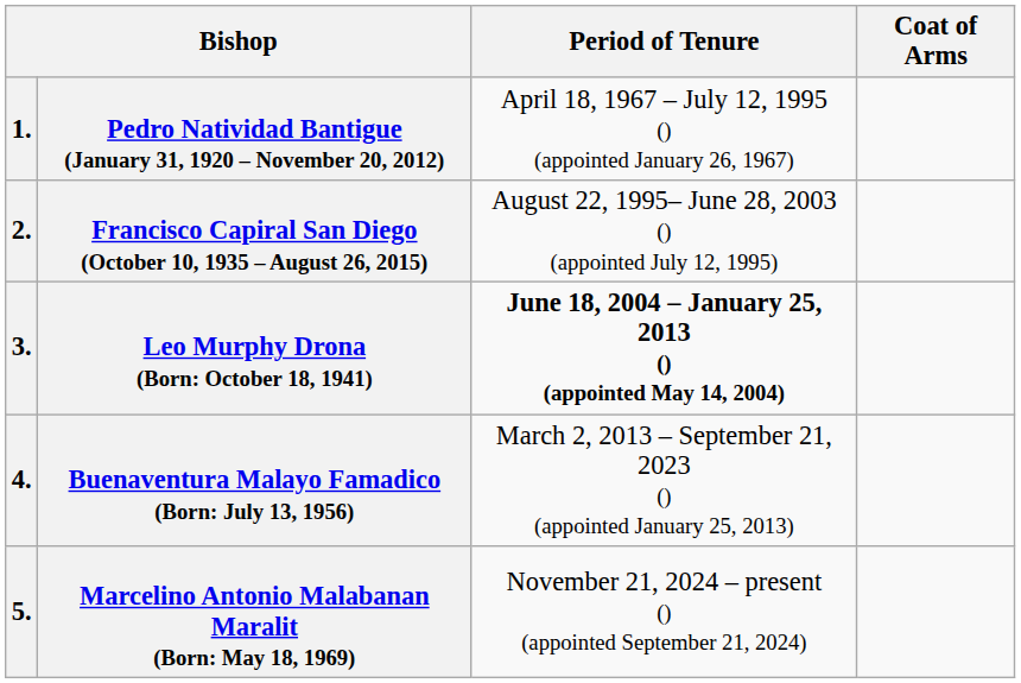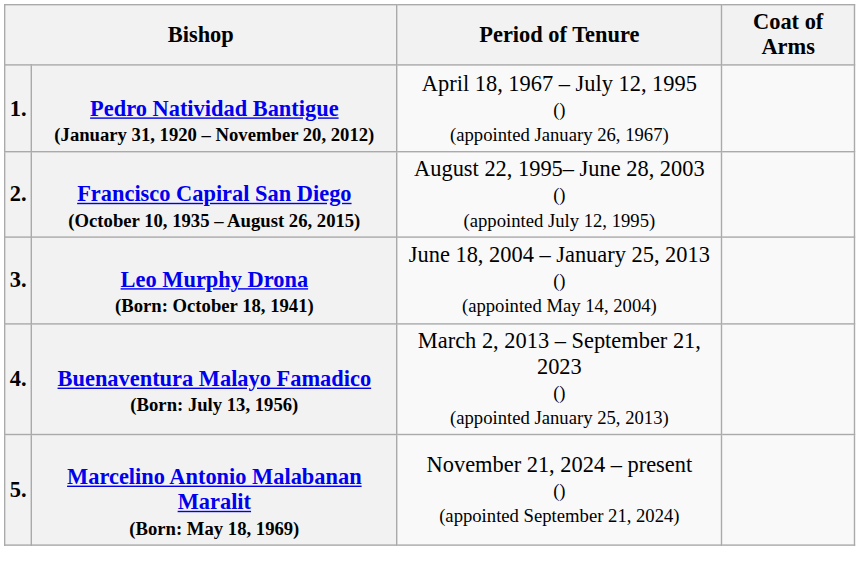Leo Murphy Drona (Born: October 18, 1941) | Period of Tenure: bold -> normal
